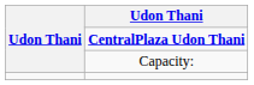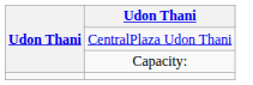CentralPlaza Udon Thani | column 2: bold -> normal
